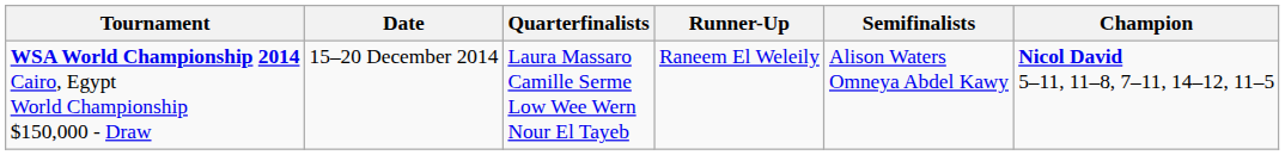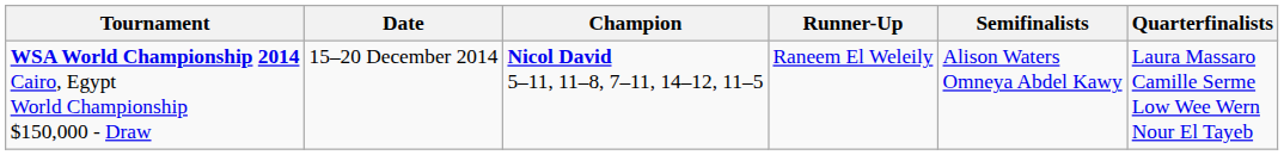columns swapped: Champion <-> Quarterfinalists
